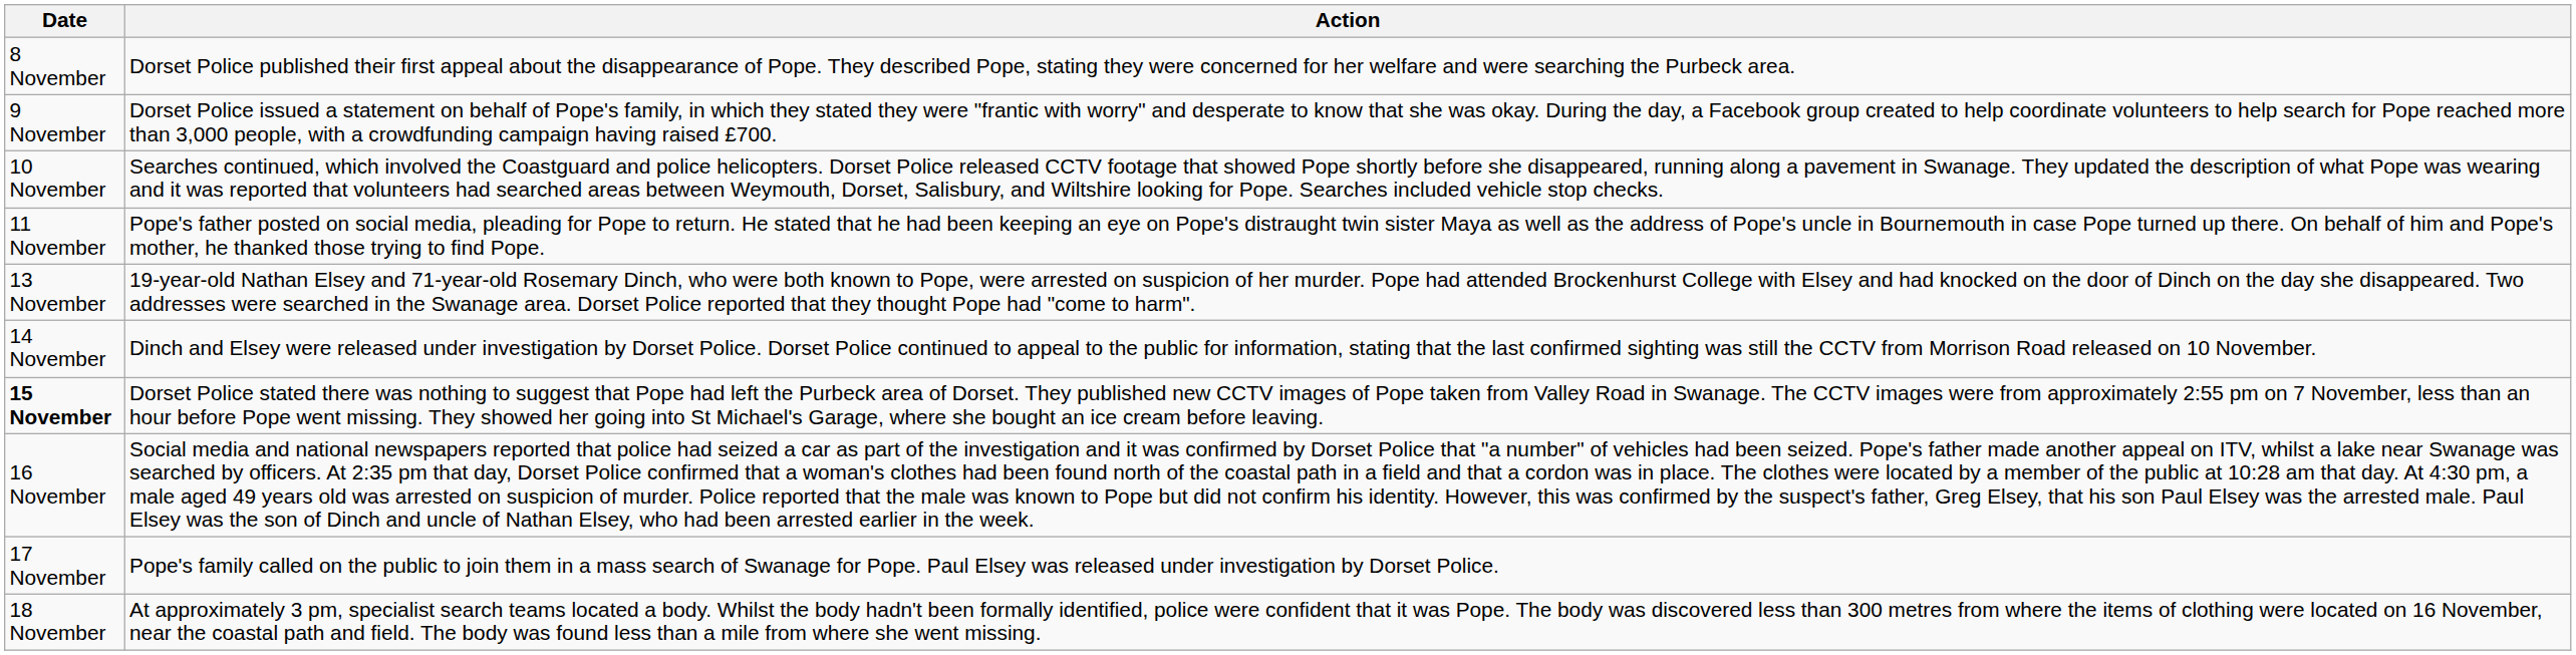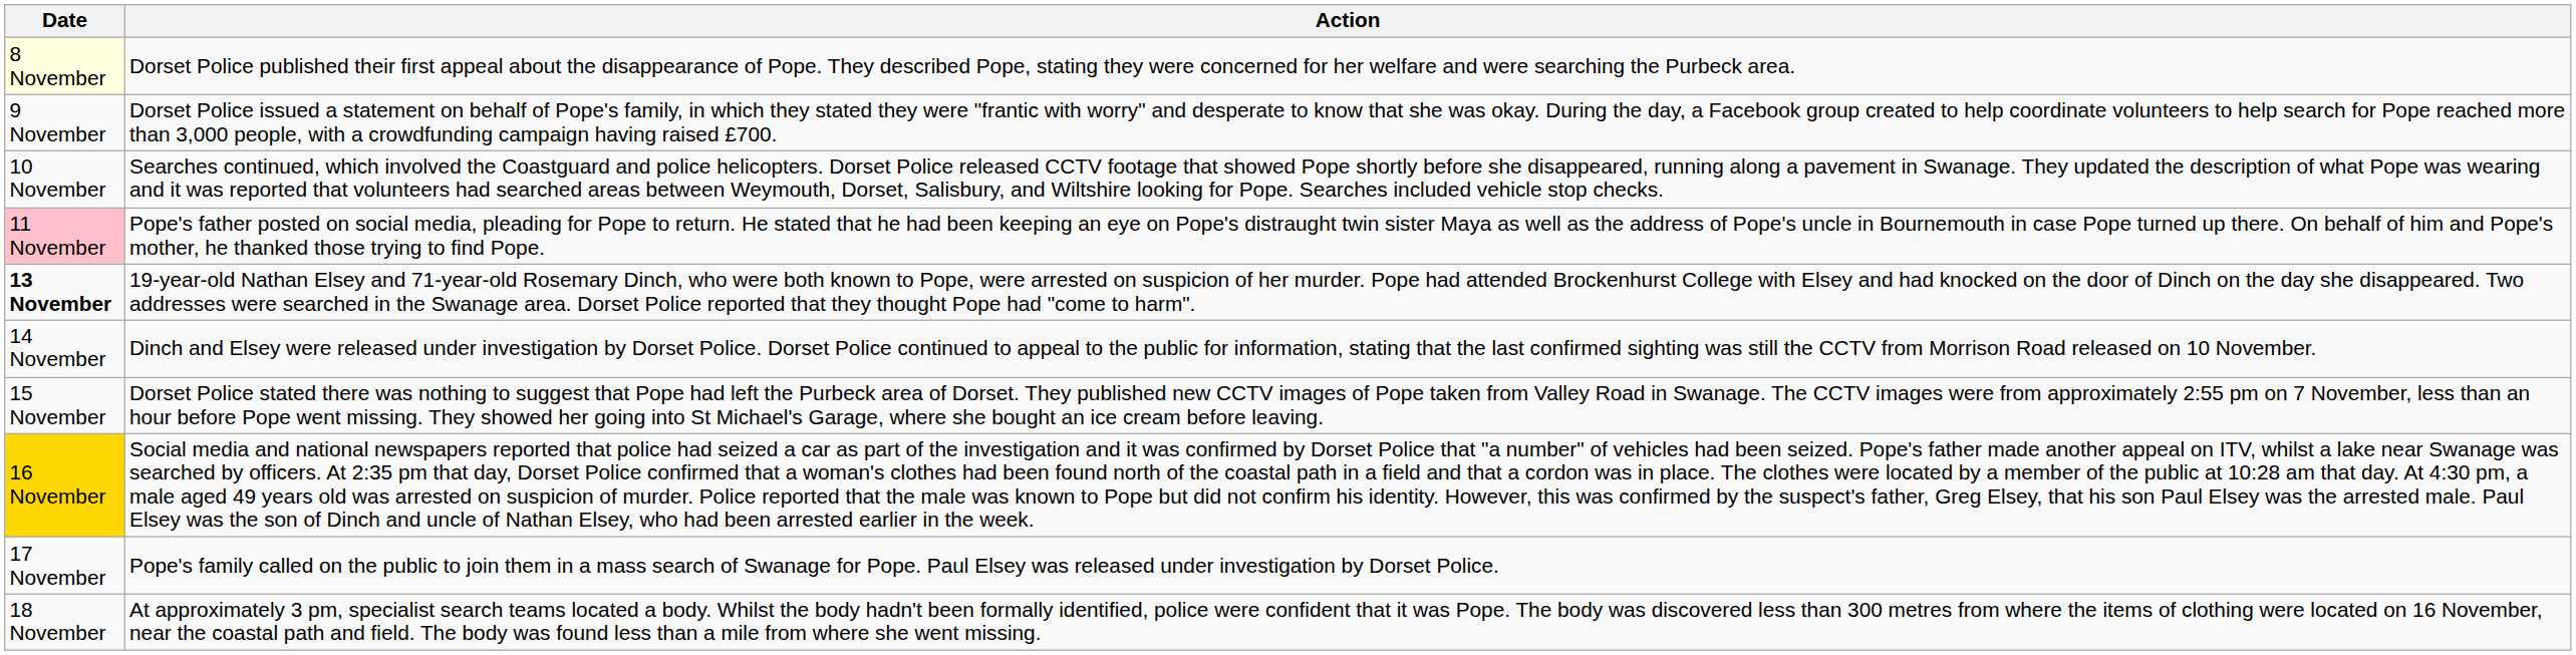8 November | Date: no background -> lightyellow background
11 November | Date: no background -> pink background
13 November | Date: normal -> bold
15 November | Date: bold -> normal
16 November | Date: no background -> gold background
